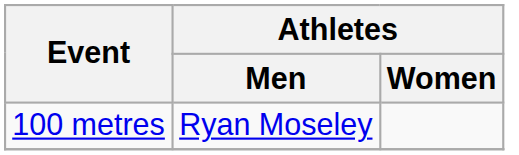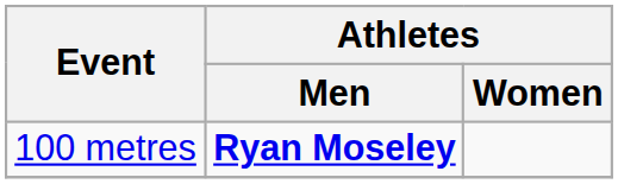100 metres | Athletes / Men: normal -> bold
